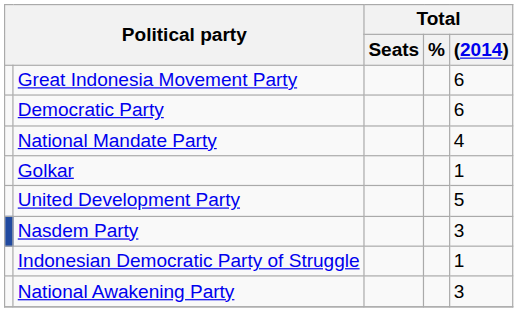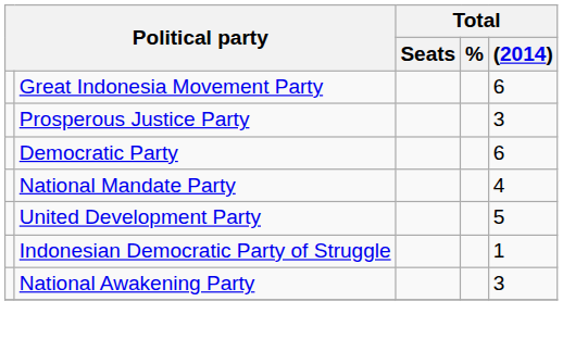+ row: Prosperous Justice Party | 3
- row: Golkar | 1
- row: Nasdem Party | 3
